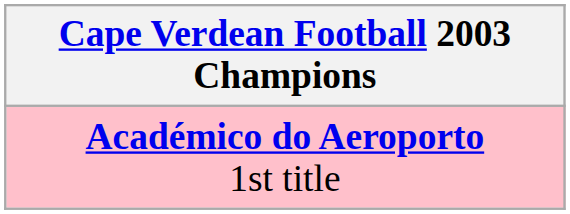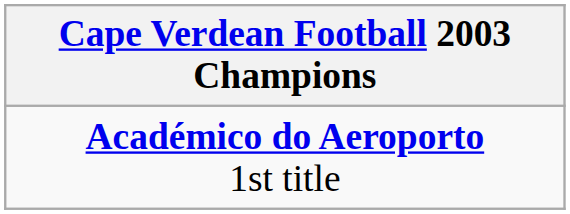row 2 | column 1: pink background -> no background
